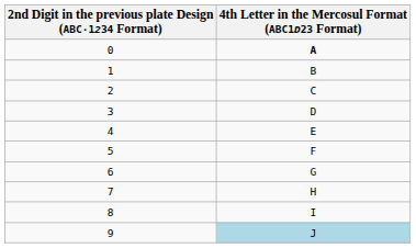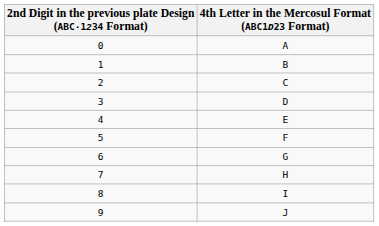0 | 4th Letter in the Mercosul Format (ABC1D23 Format): bold -> normal
9 | 4th Letter in the Mercosul Format (ABC1D23 Format): lightblue background -> no background
